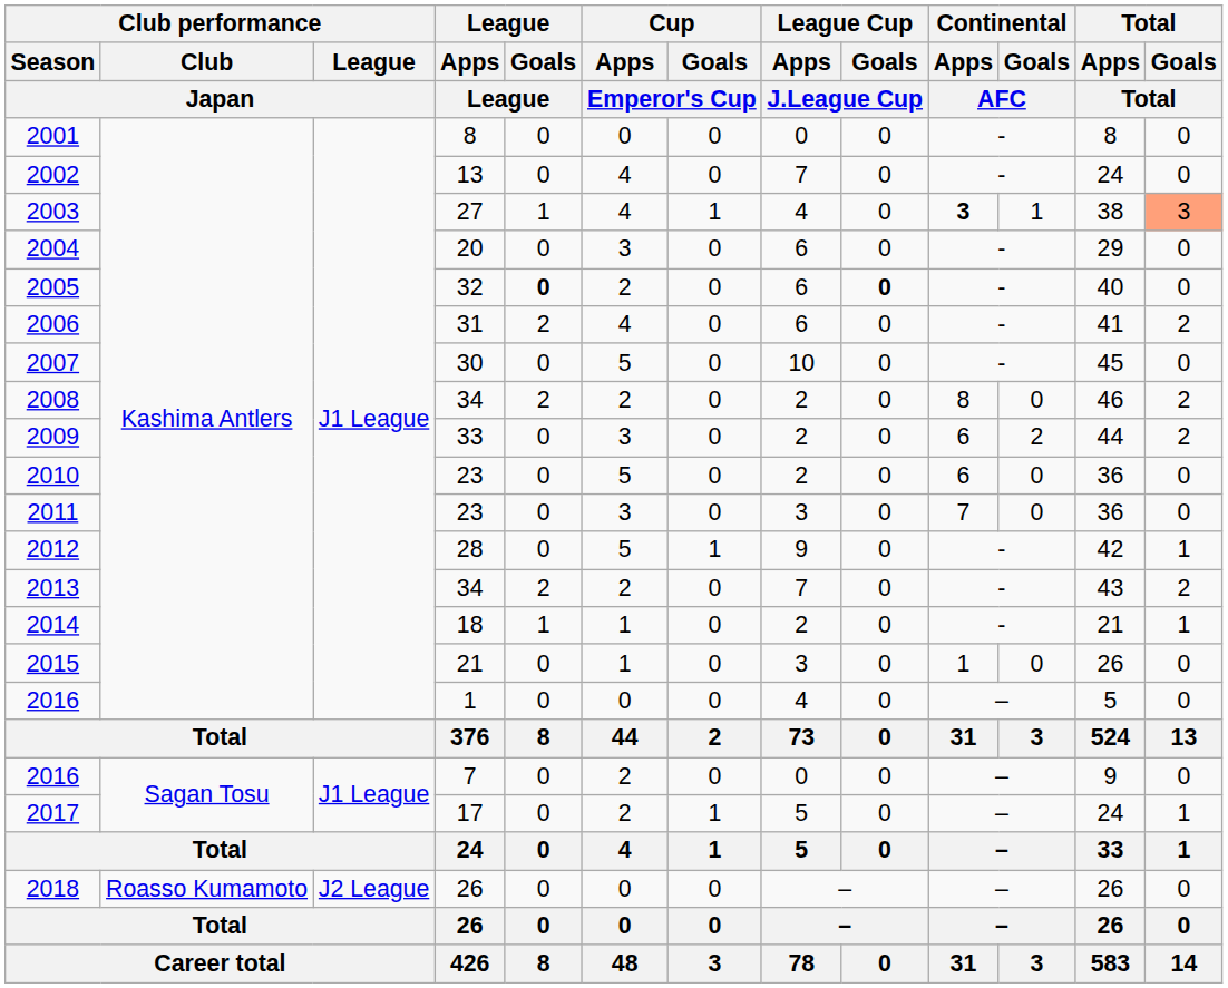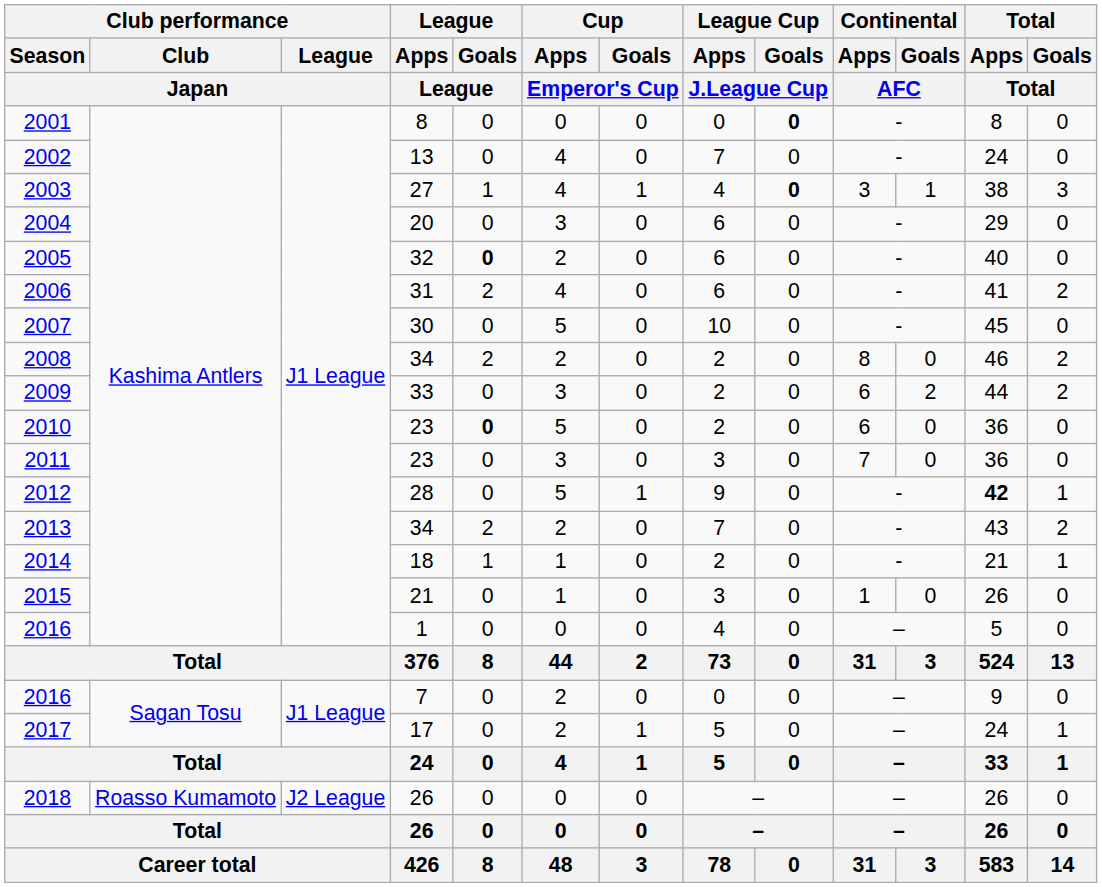2001 | League Cup / Goals / J.League Cup: normal -> bold
2003 | League Cup / Goals / J.League Cup: normal -> bold
2003 | Continental / Apps / AFC: bold -> normal
2003 | Total / Goals / Total: lightsalmon background -> no background
2005 | League Cup / Goals / J.League Cup: bold -> normal
2010 | League / Goals / League: normal -> bold
2012 | Total / Apps / Total: normal -> bold
